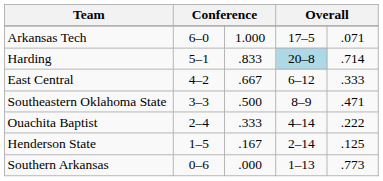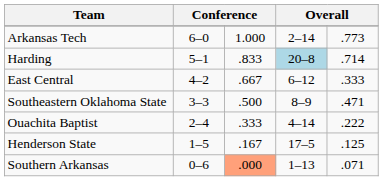Arkansas Tech | column 4: 17–5 -> 2–14
Arkansas Tech | column 5: .071 -> .773
Henderson State | column 4: 2–14 -> 17–5
Southern Arkansas | column 3: no background -> lightsalmon background
Southern Arkansas | column 5: .773 -> .071
